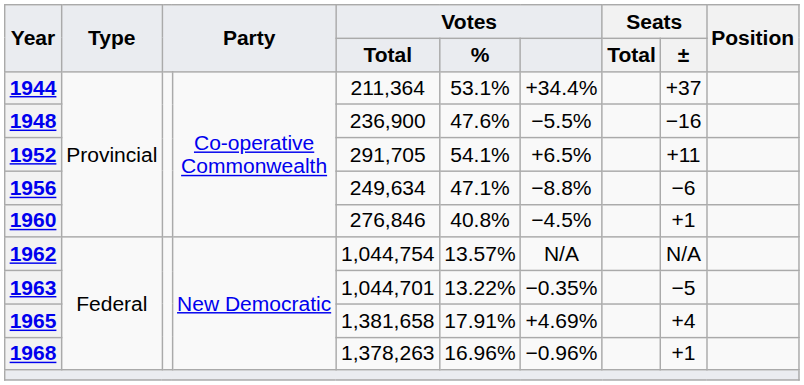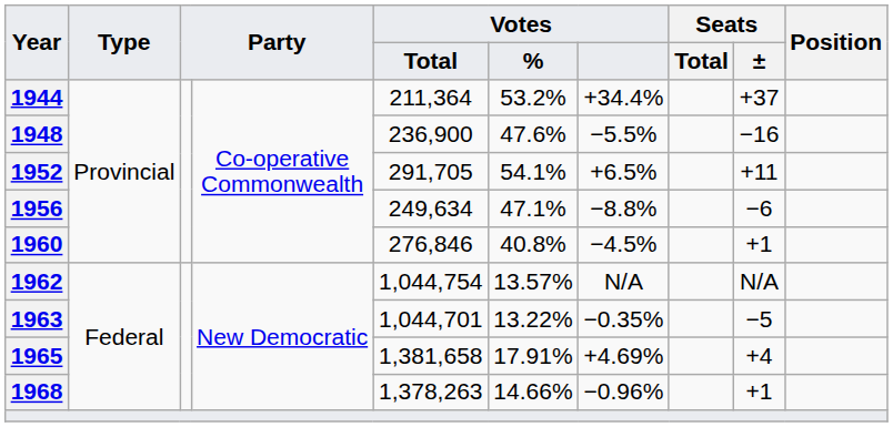1944 | Votes / %: 53.1% -> 53.2%
1968 | Votes / %: 16.96% -> 14.66%
